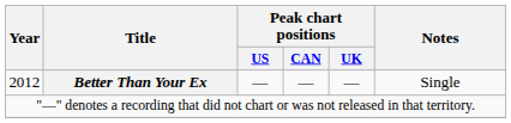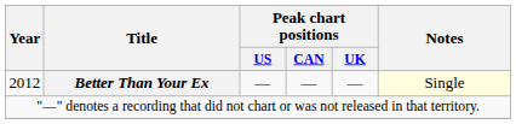2012 | Notes: no background -> lightyellow background
